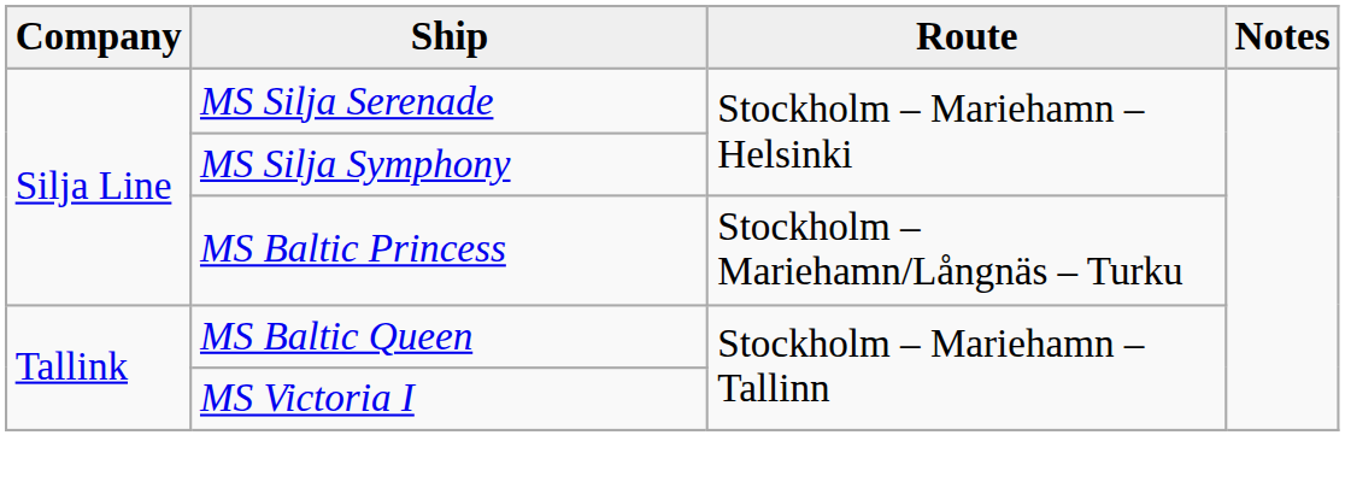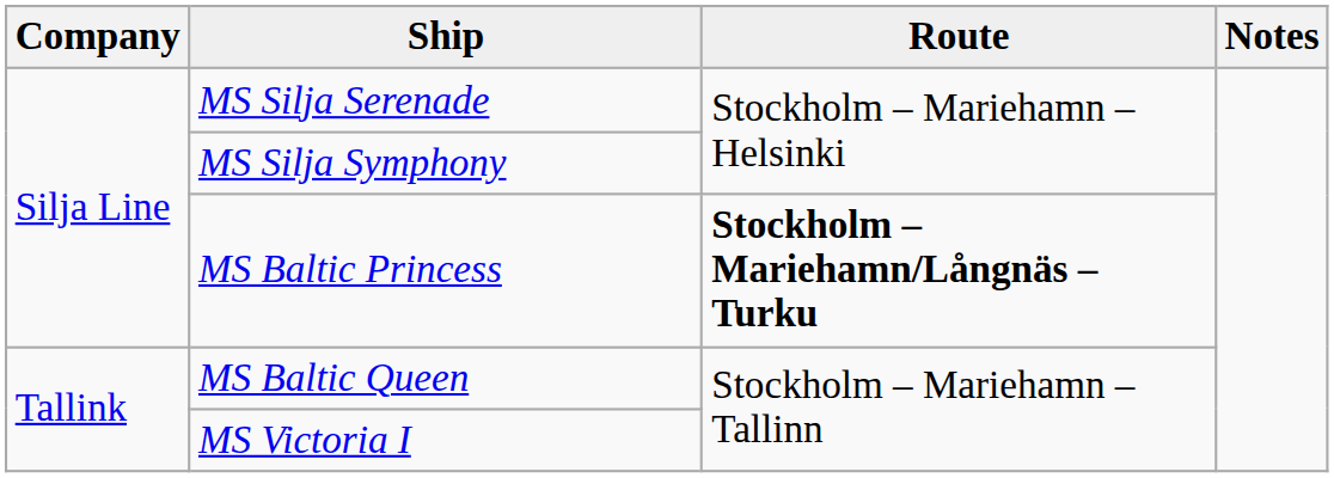MS Baltic Princess | Route: normal -> bold
